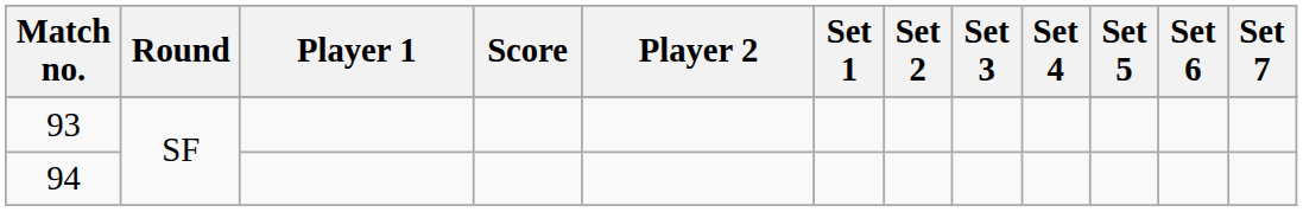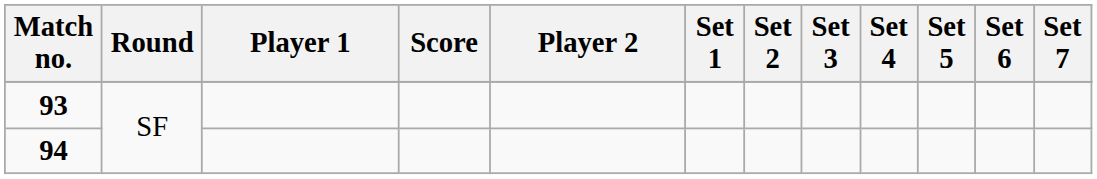93 | Match no.: normal -> bold
94 | Match no.: normal -> bold
